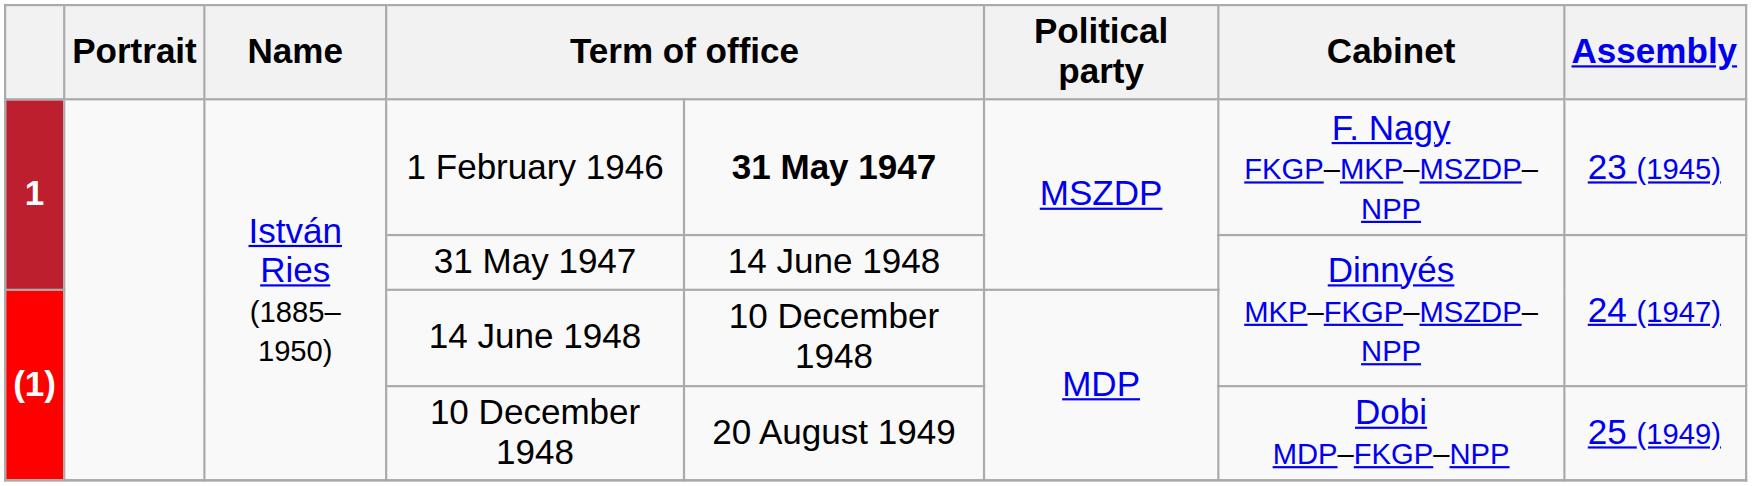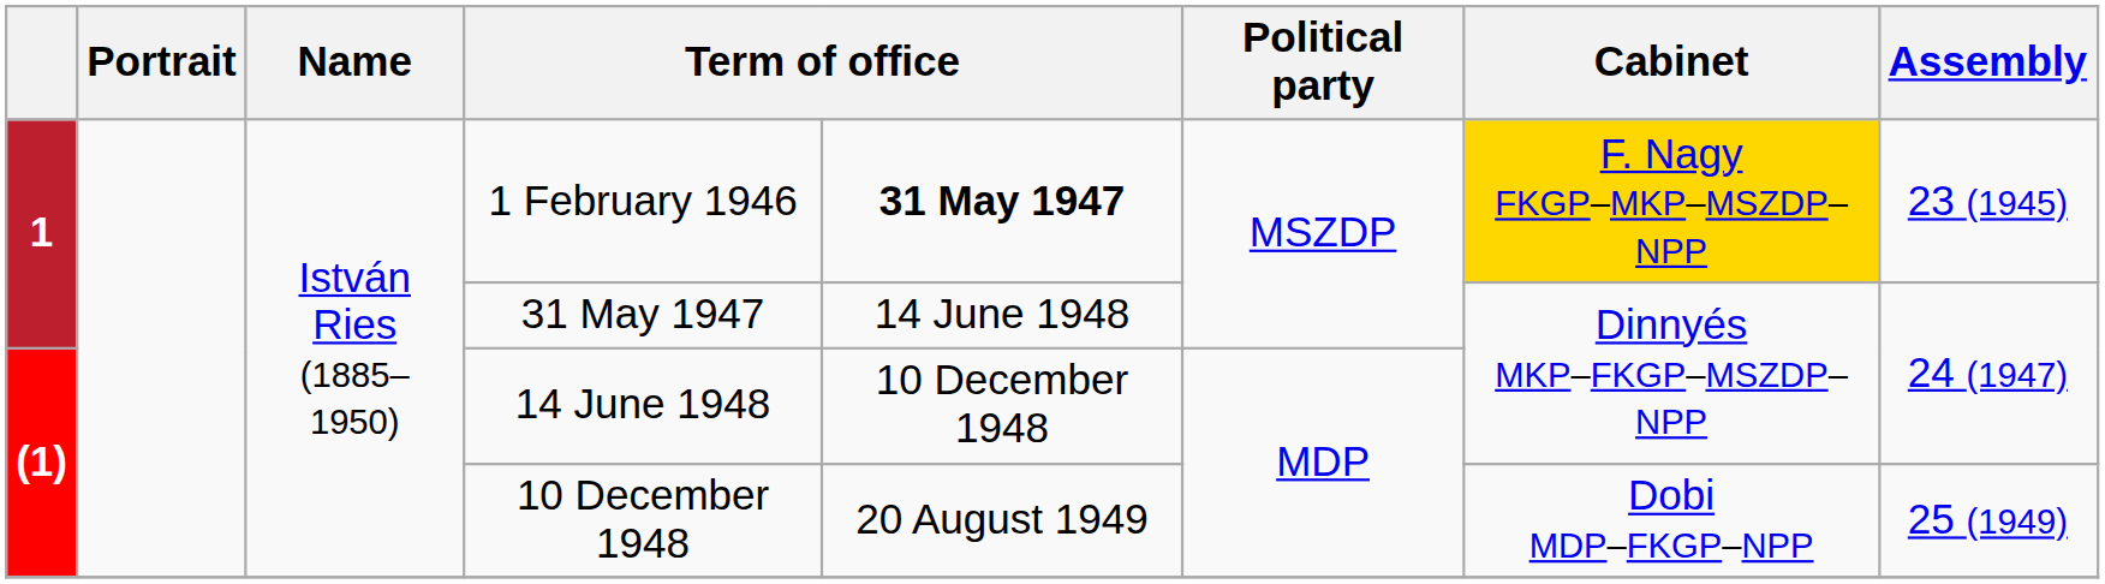1 February 1946 | Cabinet: no background -> gold background
